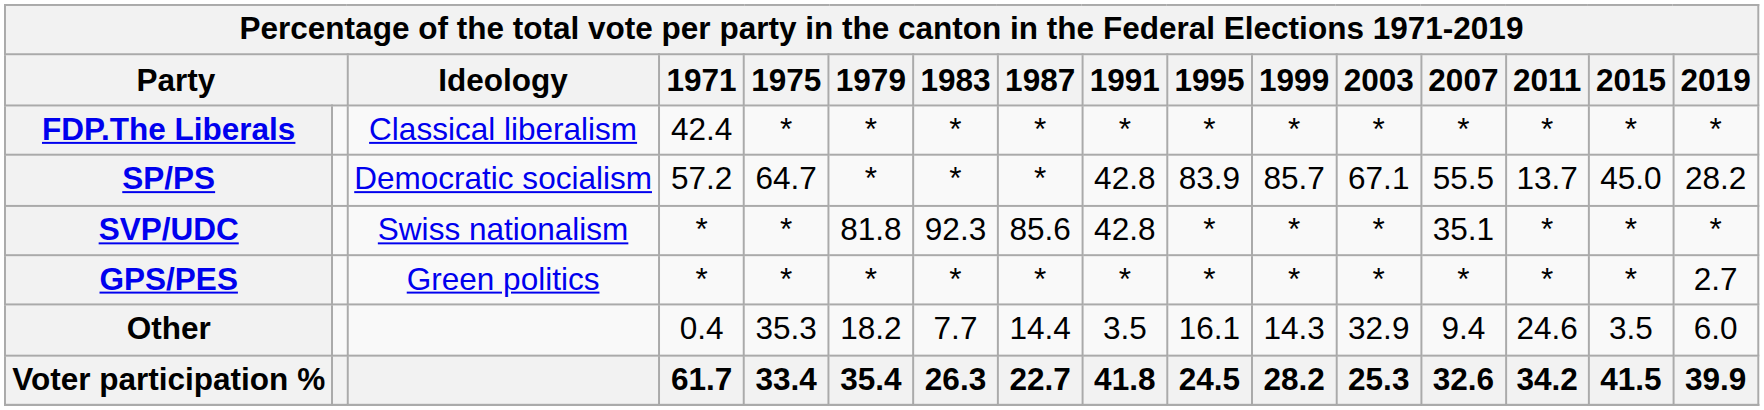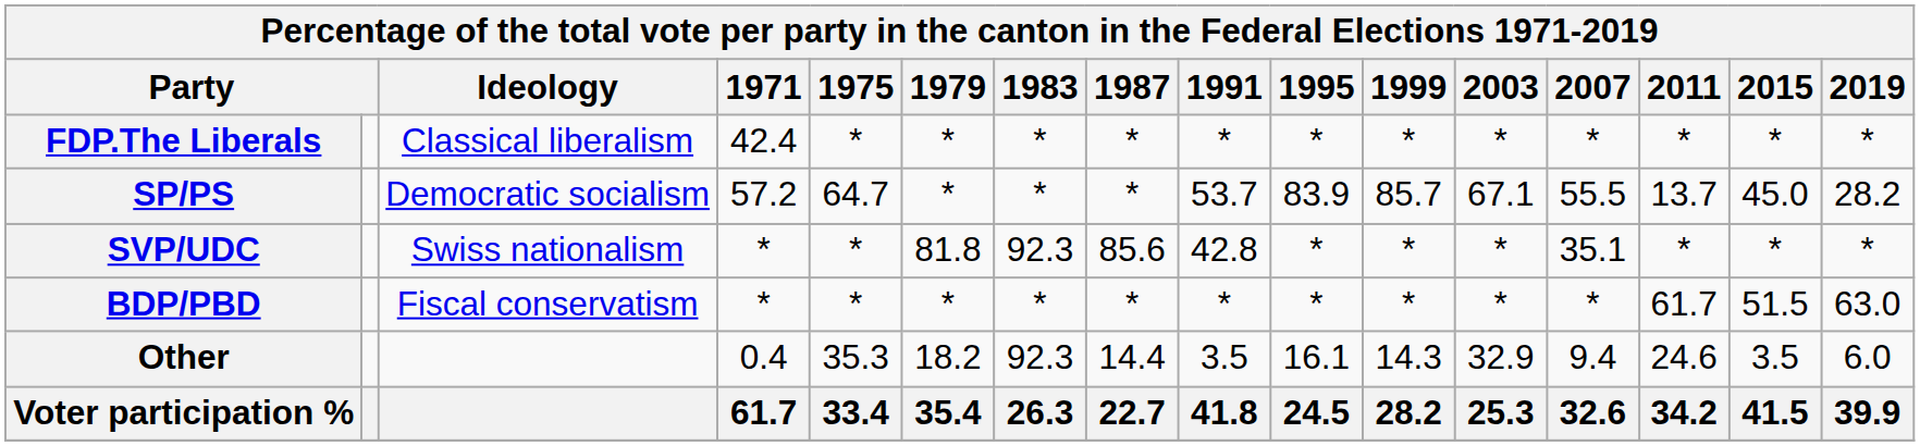SP/PS | 1991: 42.8 -> 53.7
+ row: BDP/PBD | Fiscal conservatism | * | * | * | * | * | * | * | * | * | * | 61.7 | 51.5 | 63.0
- row: GPS/PES | Green politics | * | * | * | * | * | * | * | * | * | * | * | * | 2.7
Other | 1983: 7.7 -> 92.3
